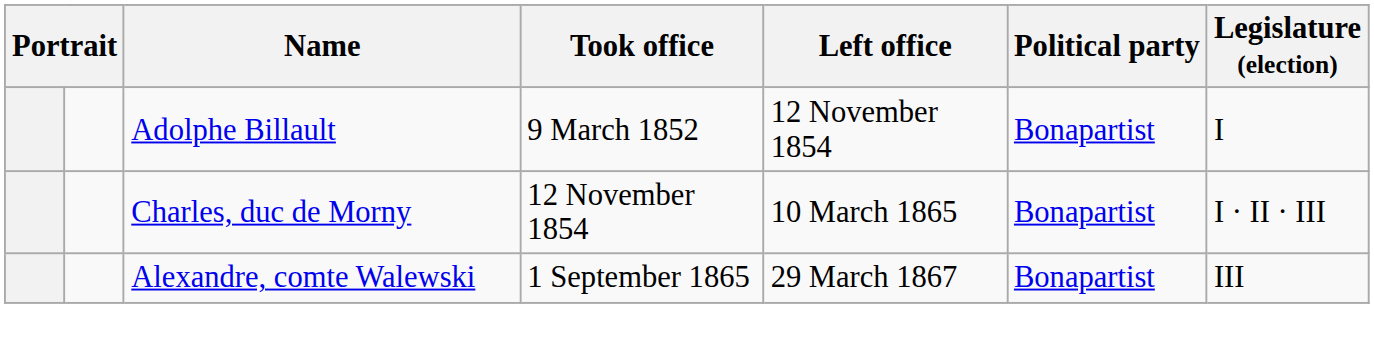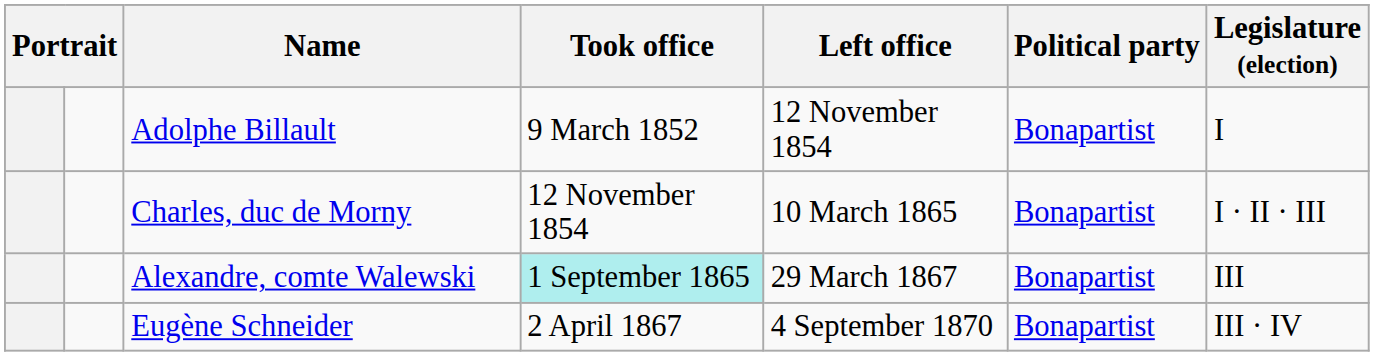Alexandre, comte Walewski | Took office: no background -> paleturquoise background
+ row: Eugène Schneider | 2 April 1867 | 4 September 1870 | Bonapartist | III · IV
